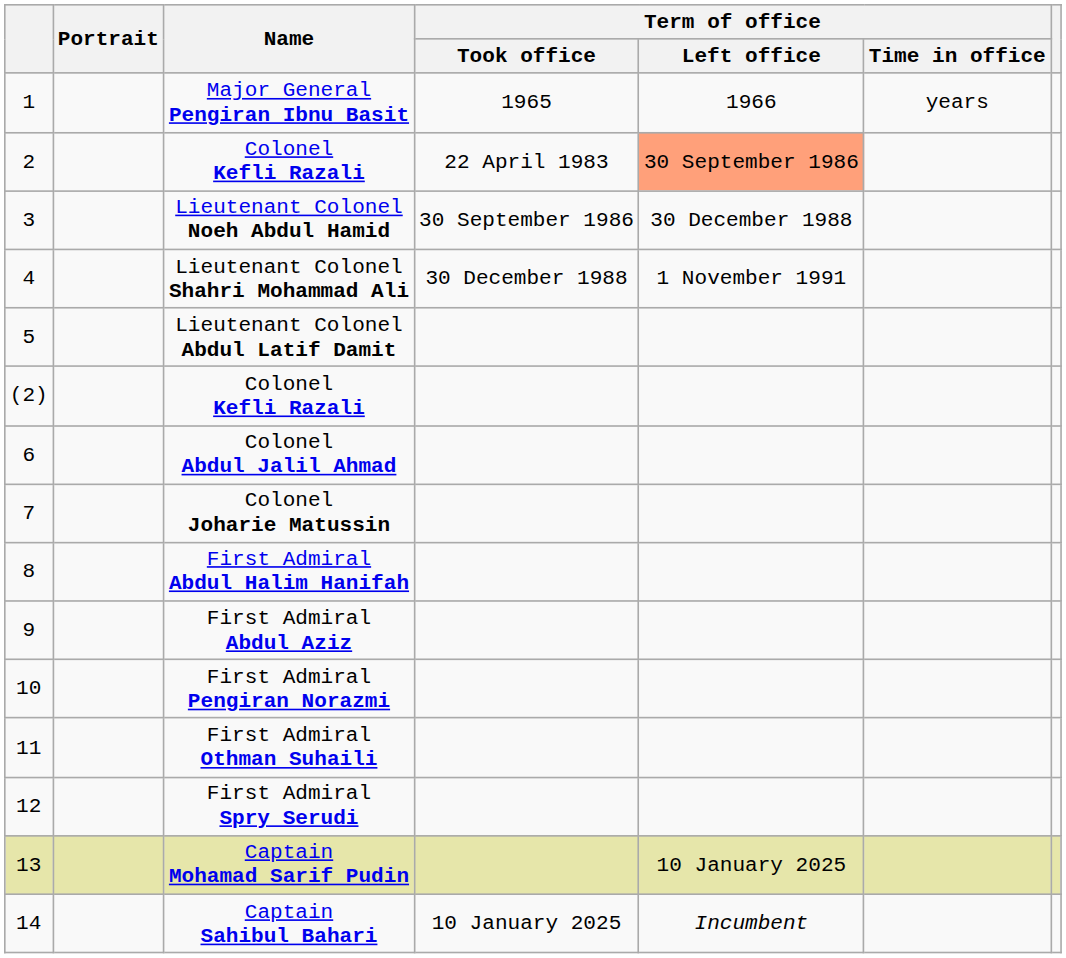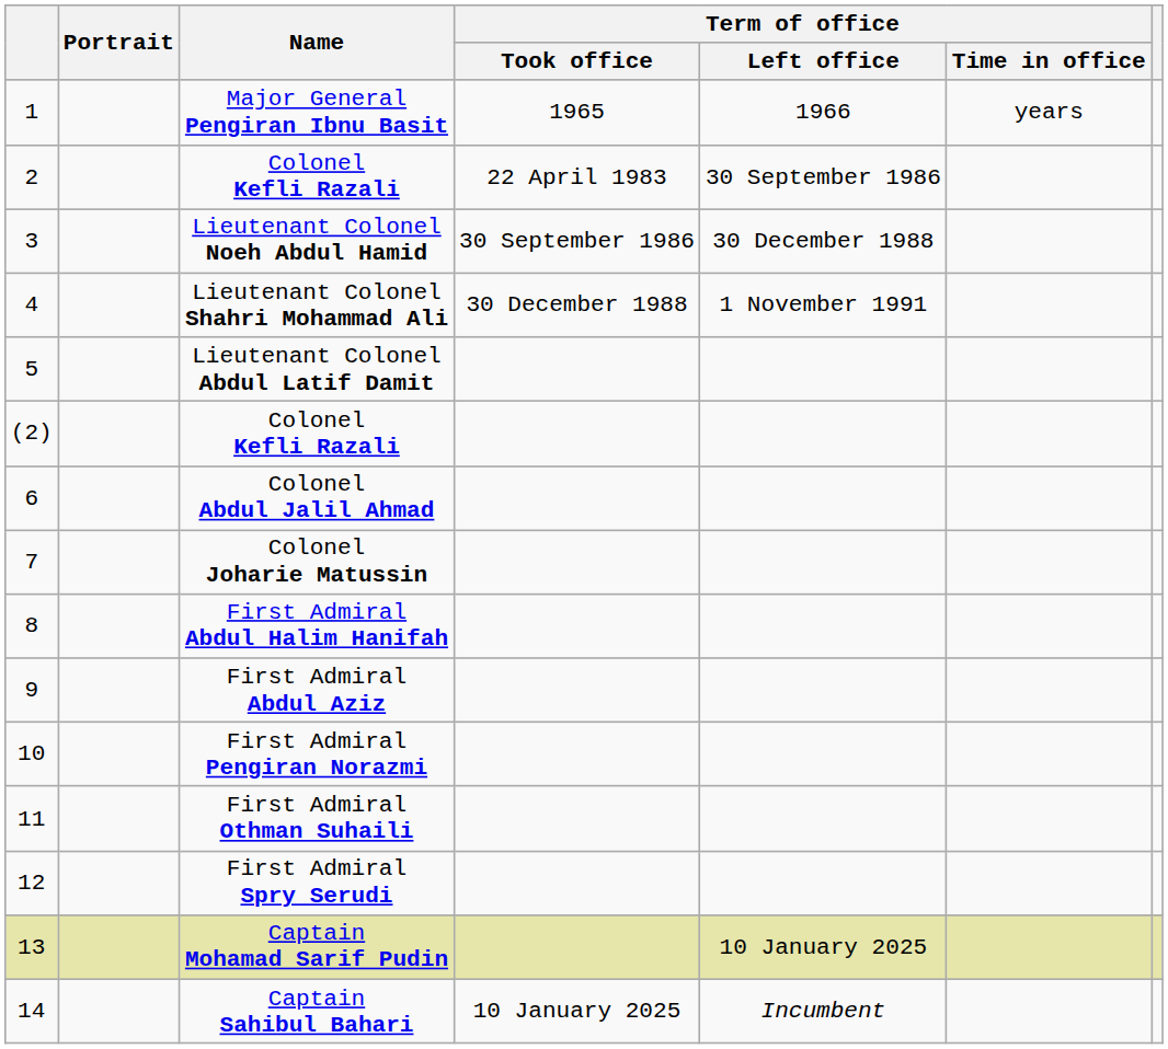2 / Colonel Kefli Razali | Term of office / Left office: lightsalmon background -> no background
